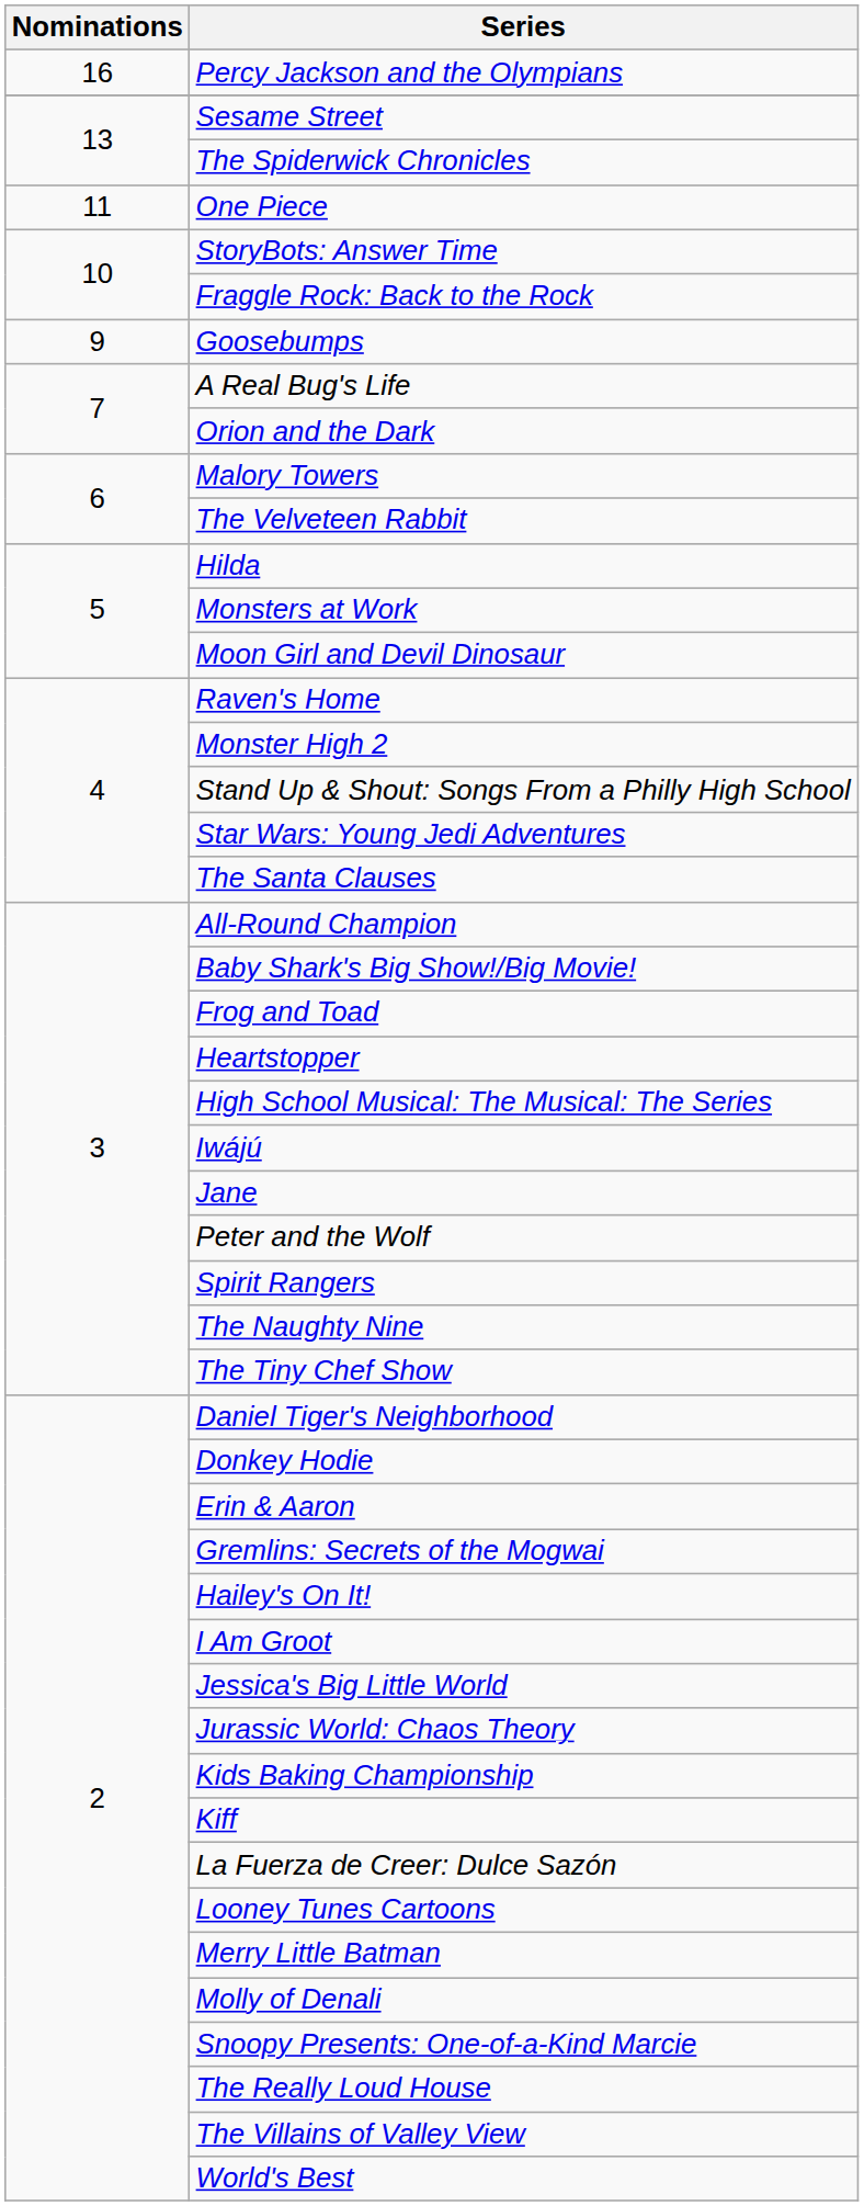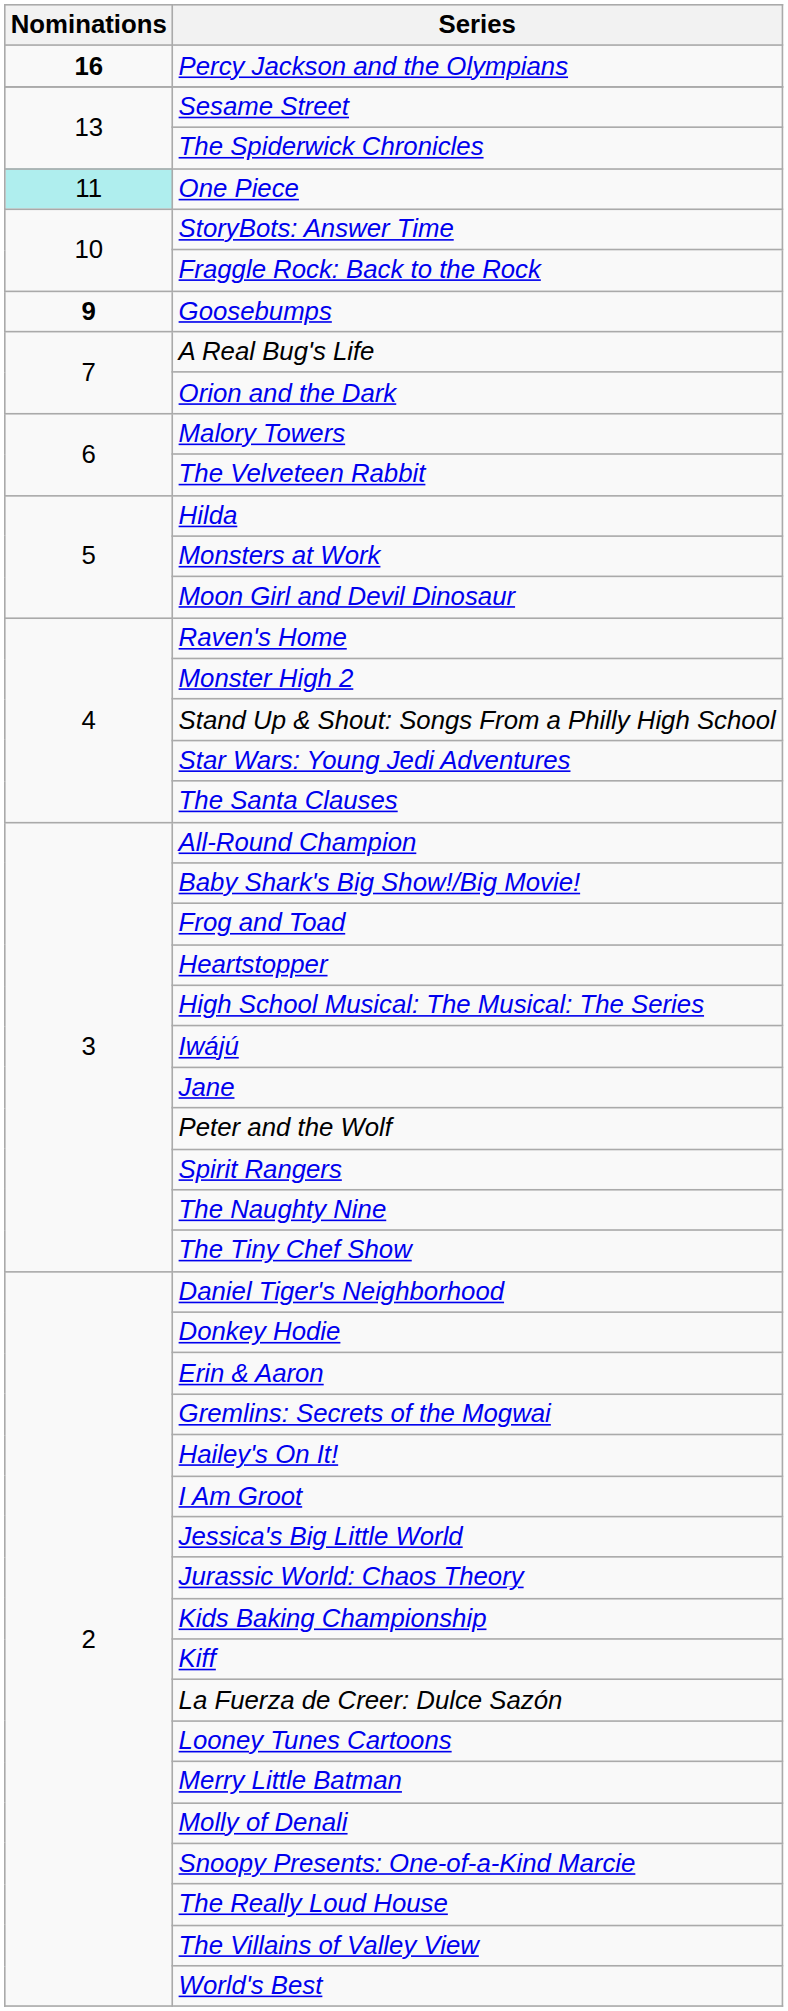Percy Jackson and the Olympians | Nominations: normal -> bold
One Piece | Nominations: no background -> paleturquoise background
Goosebumps | Nominations: normal -> bold
